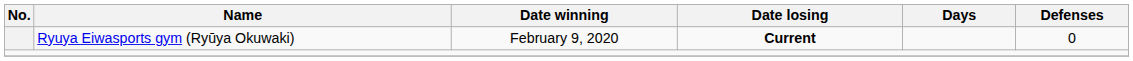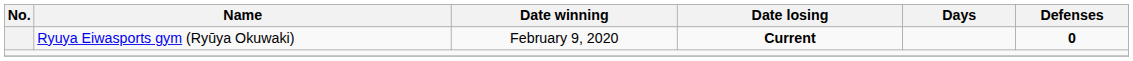Ryuya Eiwasports gym (Ryūya Okuwaki) | Defenses: normal -> bold
